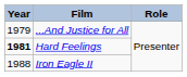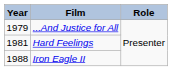Hard Feelings | Year: bold -> normal
